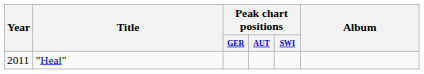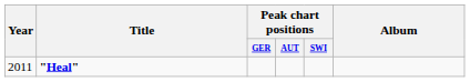"Heal" | Title: normal -> bold
